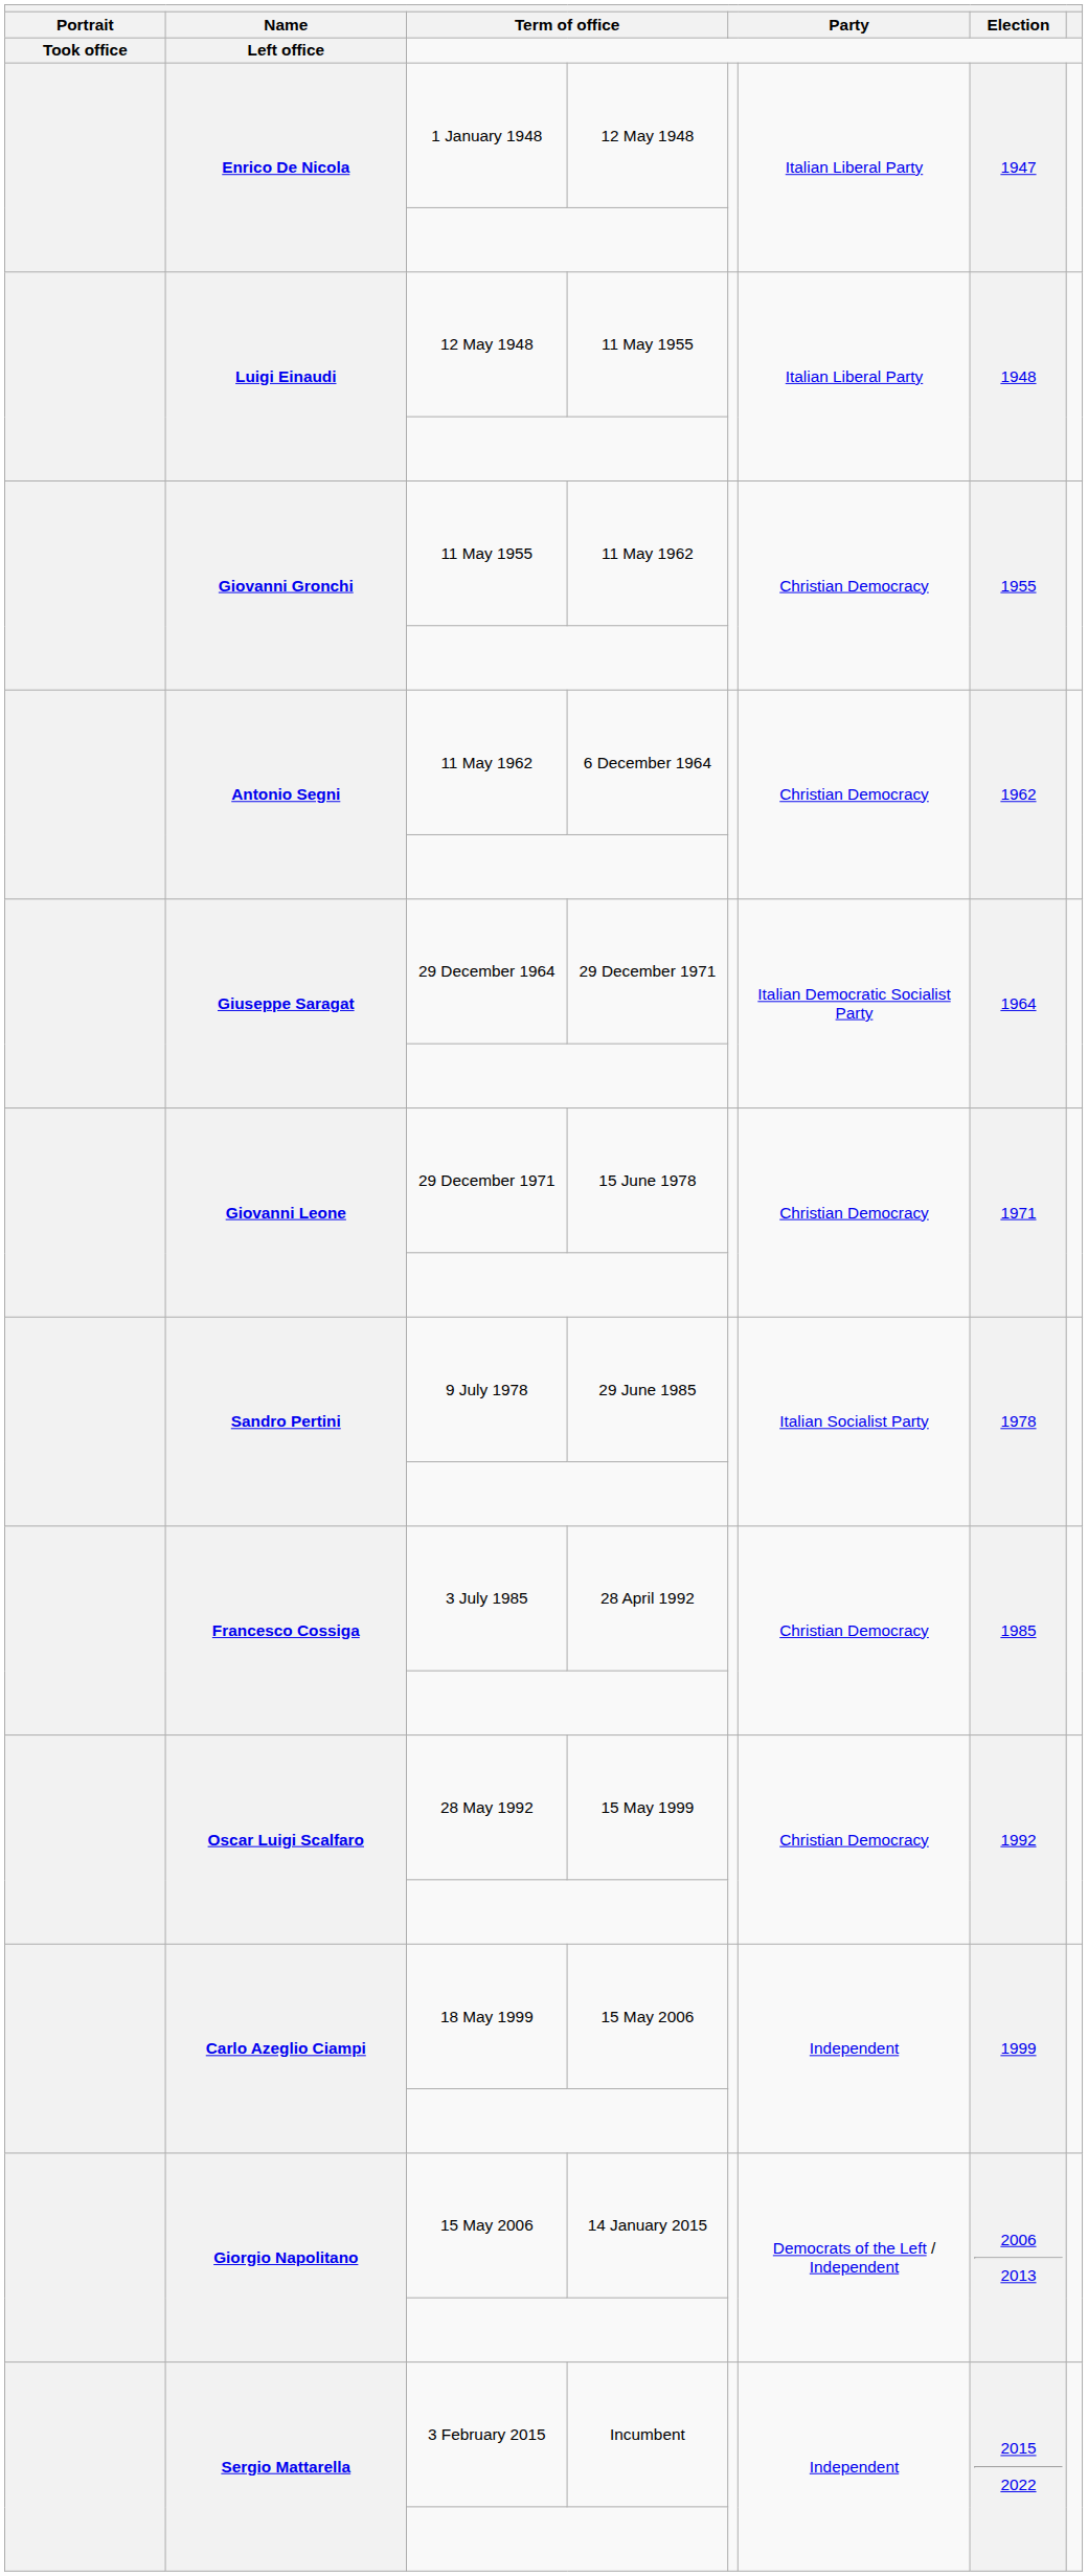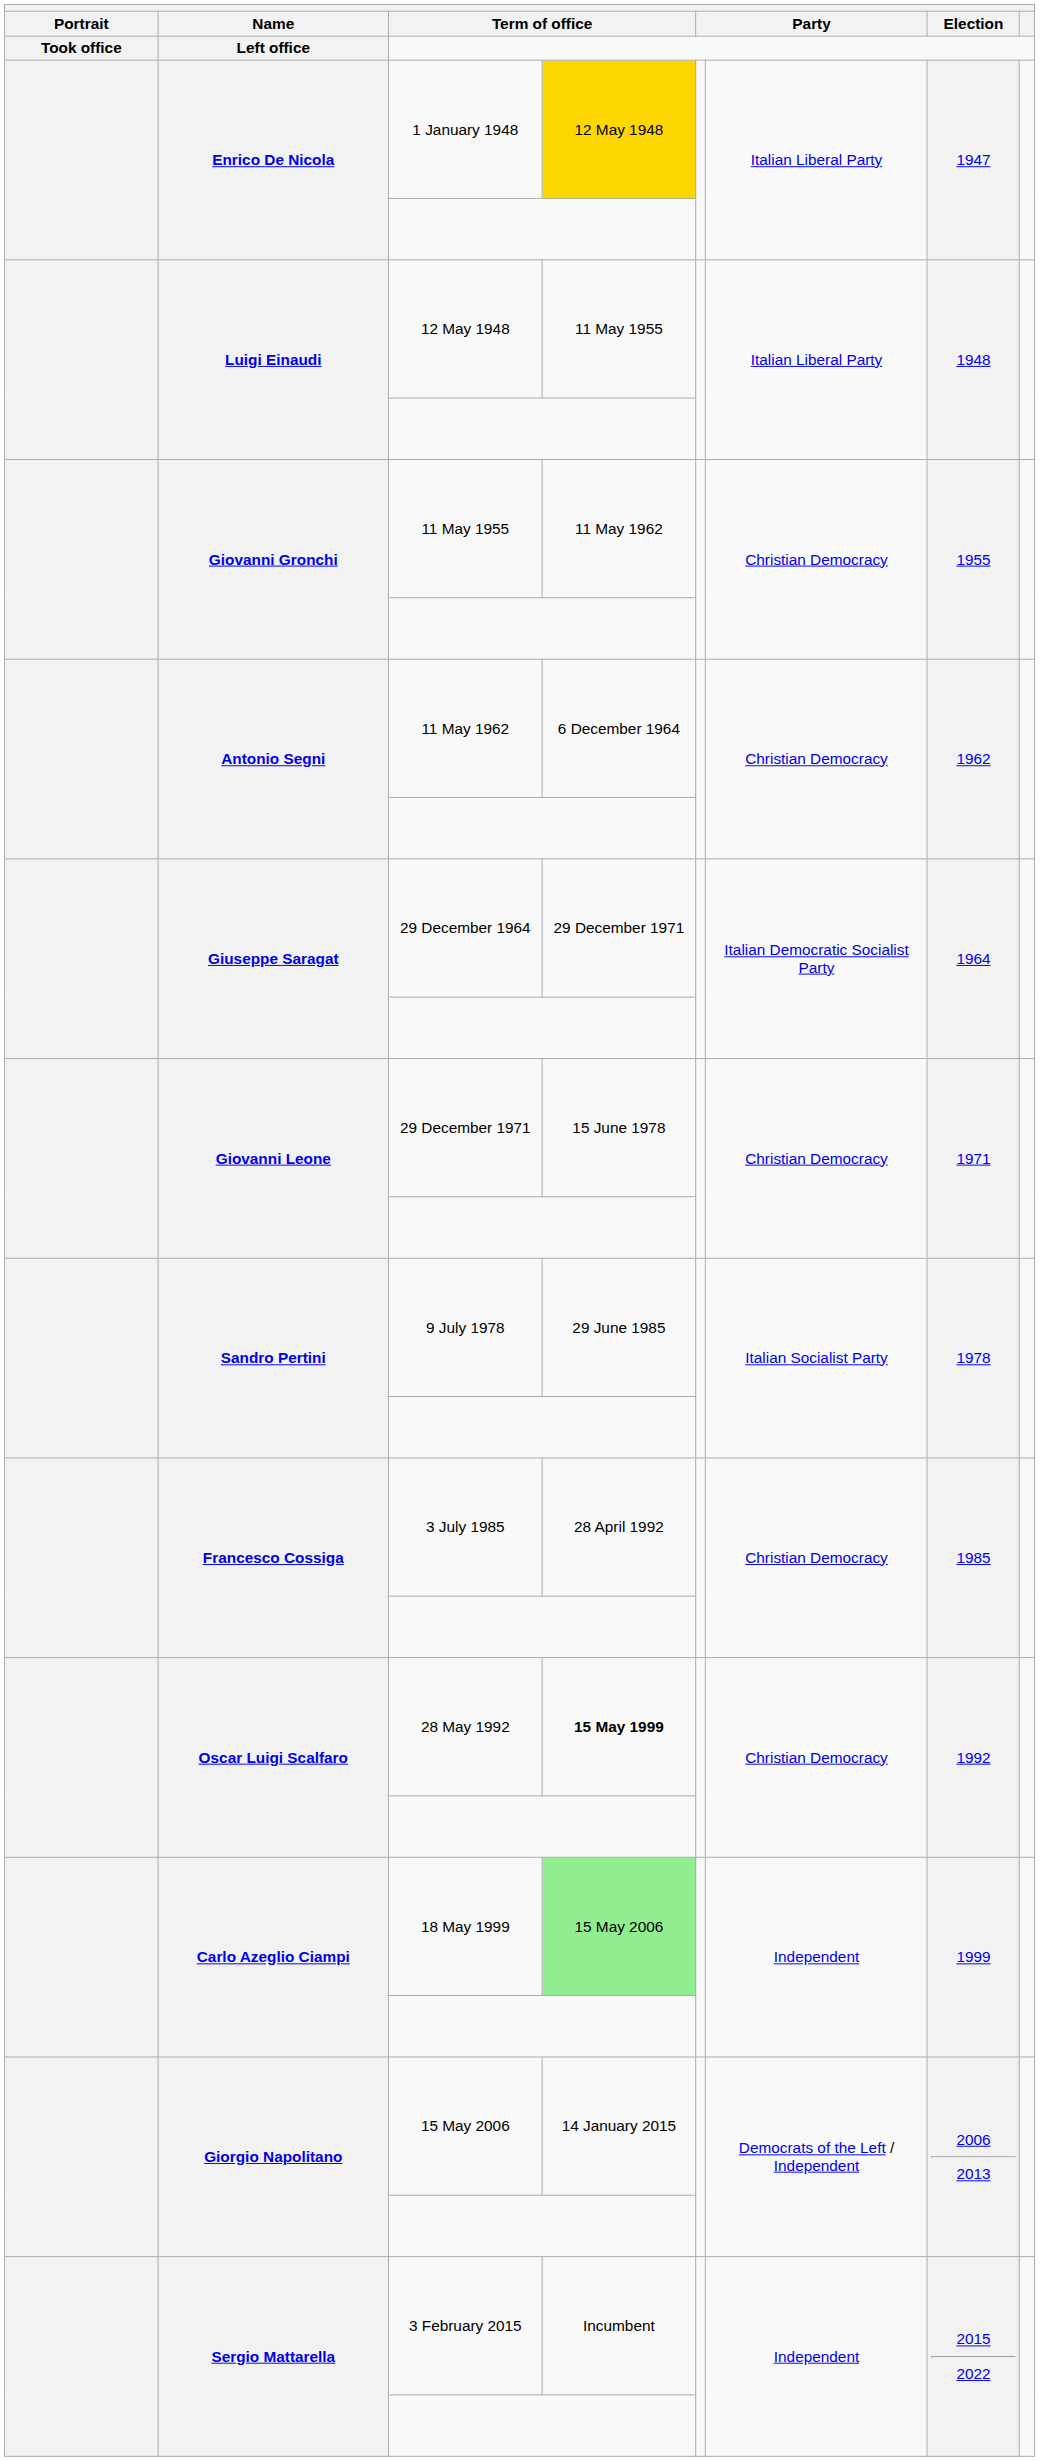1 January 1948 | column 4: no background -> gold background
28 May 1992 | column 4: normal -> bold
18 May 1999 | column 4: no background -> lightgreen background
